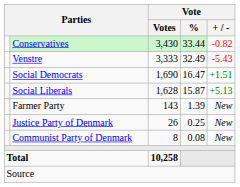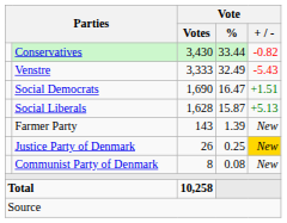Justice Party of Denmark | Vote / + / -: no background -> gold background
